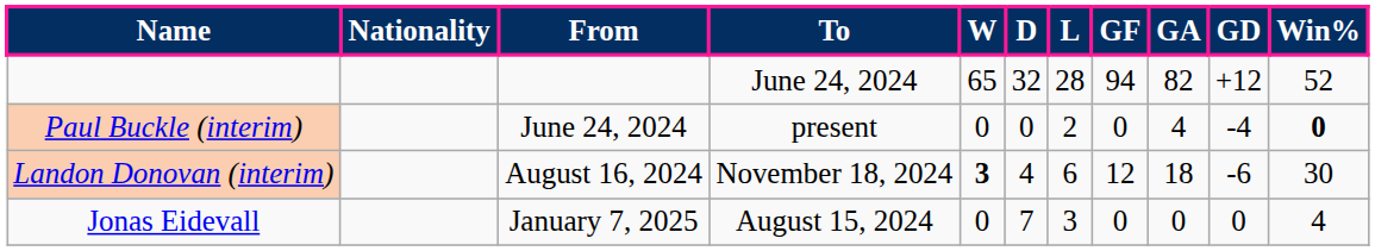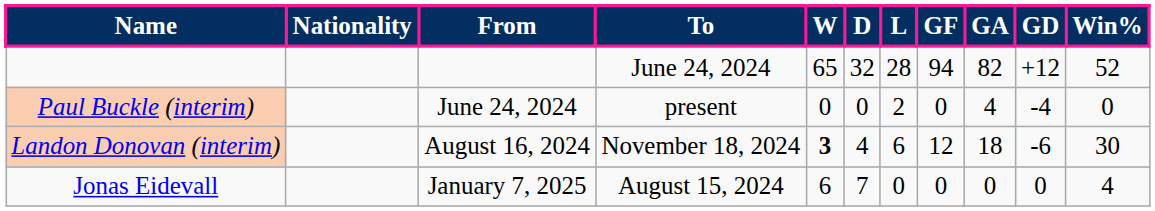Paul Buckle (interim) | Win%: bold -> normal
Jonas Eidevall | W: 0 -> 6
Jonas Eidevall | L: 3 -> 0
